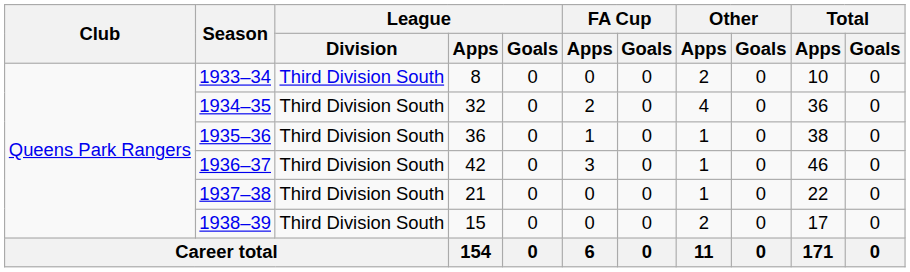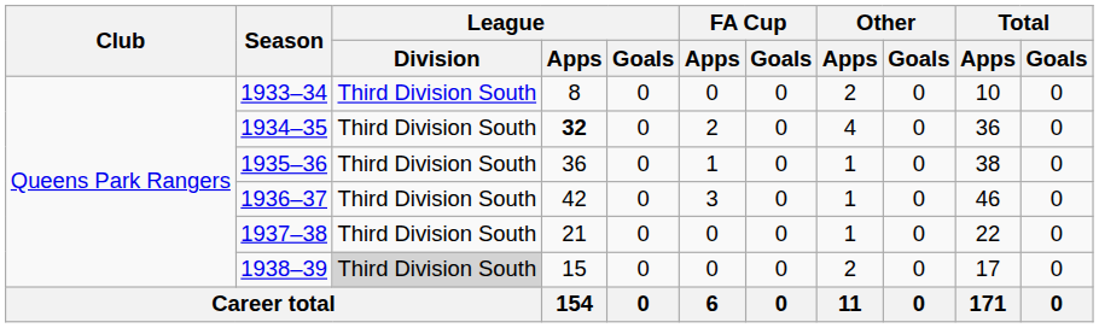1934–35 | League / Apps: normal -> bold
1938–39 | League / Division: no background -> lightgrey background
